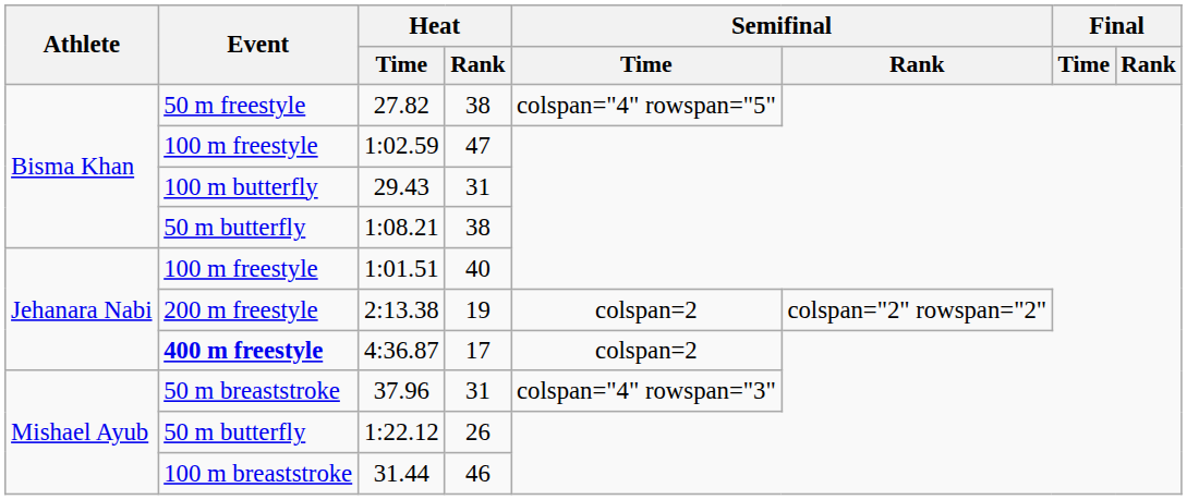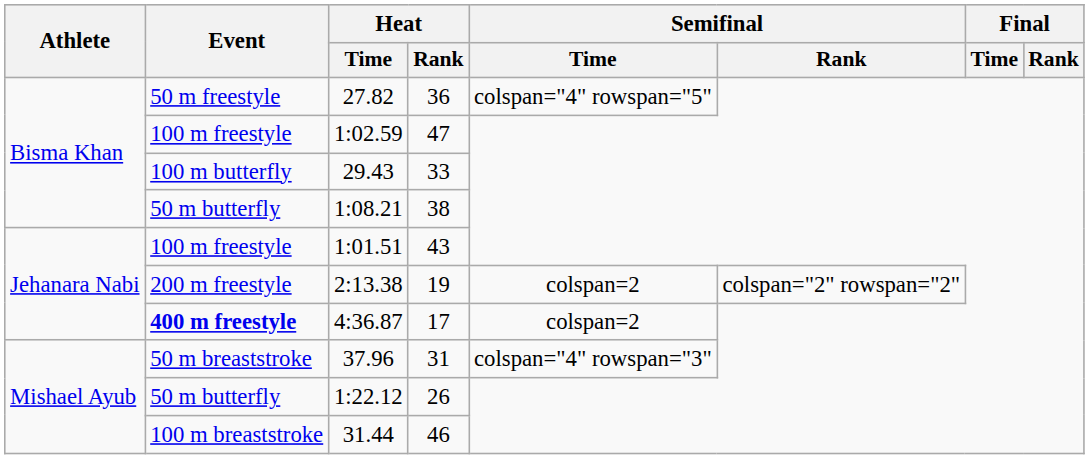27.82 | Heat / Rank: 38 -> 36
29.43 | Heat / Rank: 31 -> 33
1:01.51 | Heat / Rank: 40 -> 43
